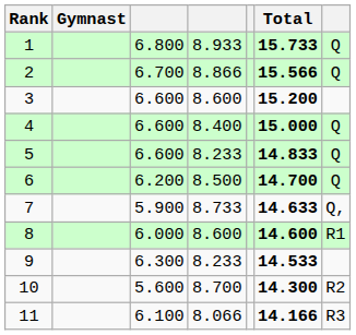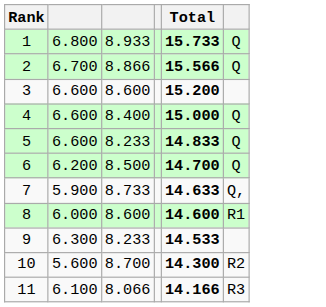- column: Gymnast
